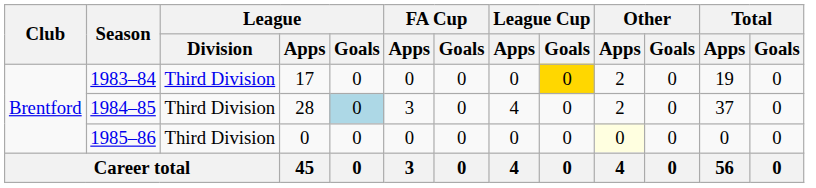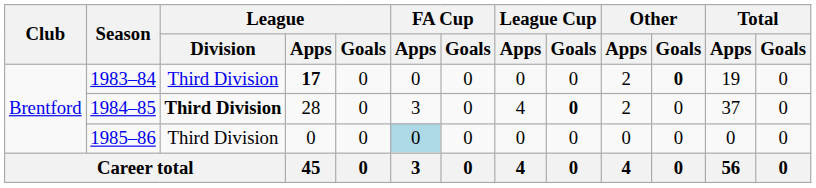1983–84 | League / Apps: normal -> bold
1983–84 | League Cup / Goals: gold background -> no background
1983–84 | Other / Goals: normal -> bold
1984–85 | League / Division: normal -> bold
1984–85 | League / Goals: lightblue background -> no background
1984–85 | League Cup / Goals: normal -> bold
1985–86 | FA Cup / Apps: no background -> lightblue background
1985–86 | Other / Apps: lightyellow background -> no background
